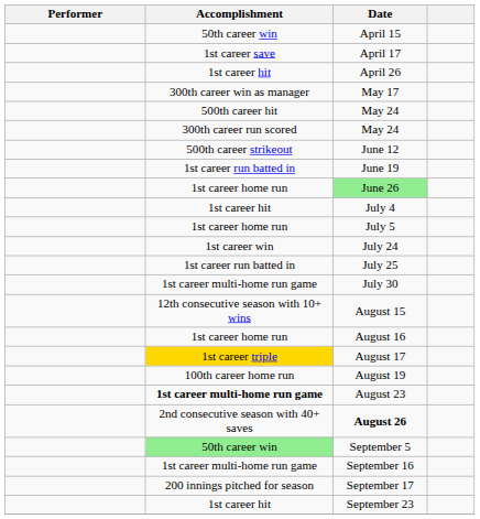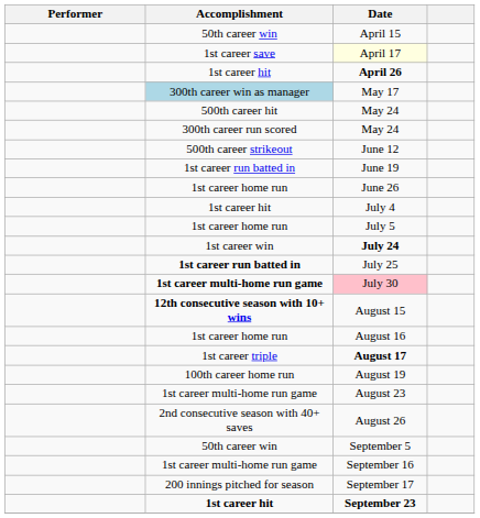April 17 | Date: no background -> lightyellow background
April 26 | Date: normal -> bold
May 17 | Accomplishment: no background -> lightblue background
June 26 | Date: lightgreen background -> no background
July 24 | Date: normal -> bold
July 25 | Accomplishment: normal -> bold
July 30 | Accomplishment: normal -> bold
July 30 | Date: no background -> pink background
August 15 | Accomplishment: normal -> bold
August 17 | Accomplishment: gold background -> no background
August 17 | Date: normal -> bold
August 23 | Accomplishment: bold -> normal
August 26 | Date: bold -> normal
September 5 | Accomplishment: lightgreen background -> no background
September 23 | Accomplishment: normal -> bold
September 23 | Date: normal -> bold
